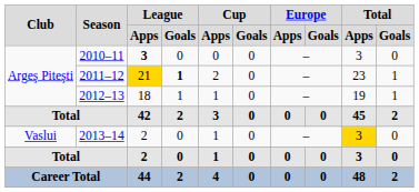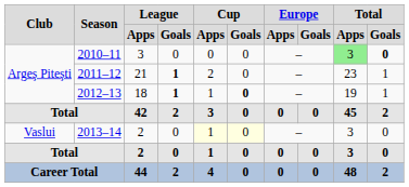2010–11 | League / Apps: bold -> normal
2010–11 | Total / Apps: no background -> lightgreen background
2010–11 | Total / Goals: normal -> bold
2011–12 | League / Apps: gold background -> no background
2012–13 | League / Goals: normal -> bold
2012–13 | Cup / Goals: normal -> bold
2013–14 | Cup / Apps: no background -> lightyellow background
2013–14 | Cup / Goals: no background -> lightyellow background
2013–14 | Total / Apps: gold background -> no background
